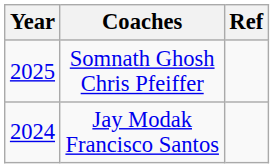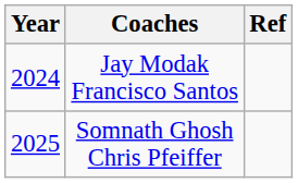rows swapped: Jay Modak Francisco Santos <-> Somnath Ghosh Chris Pfeiffer
